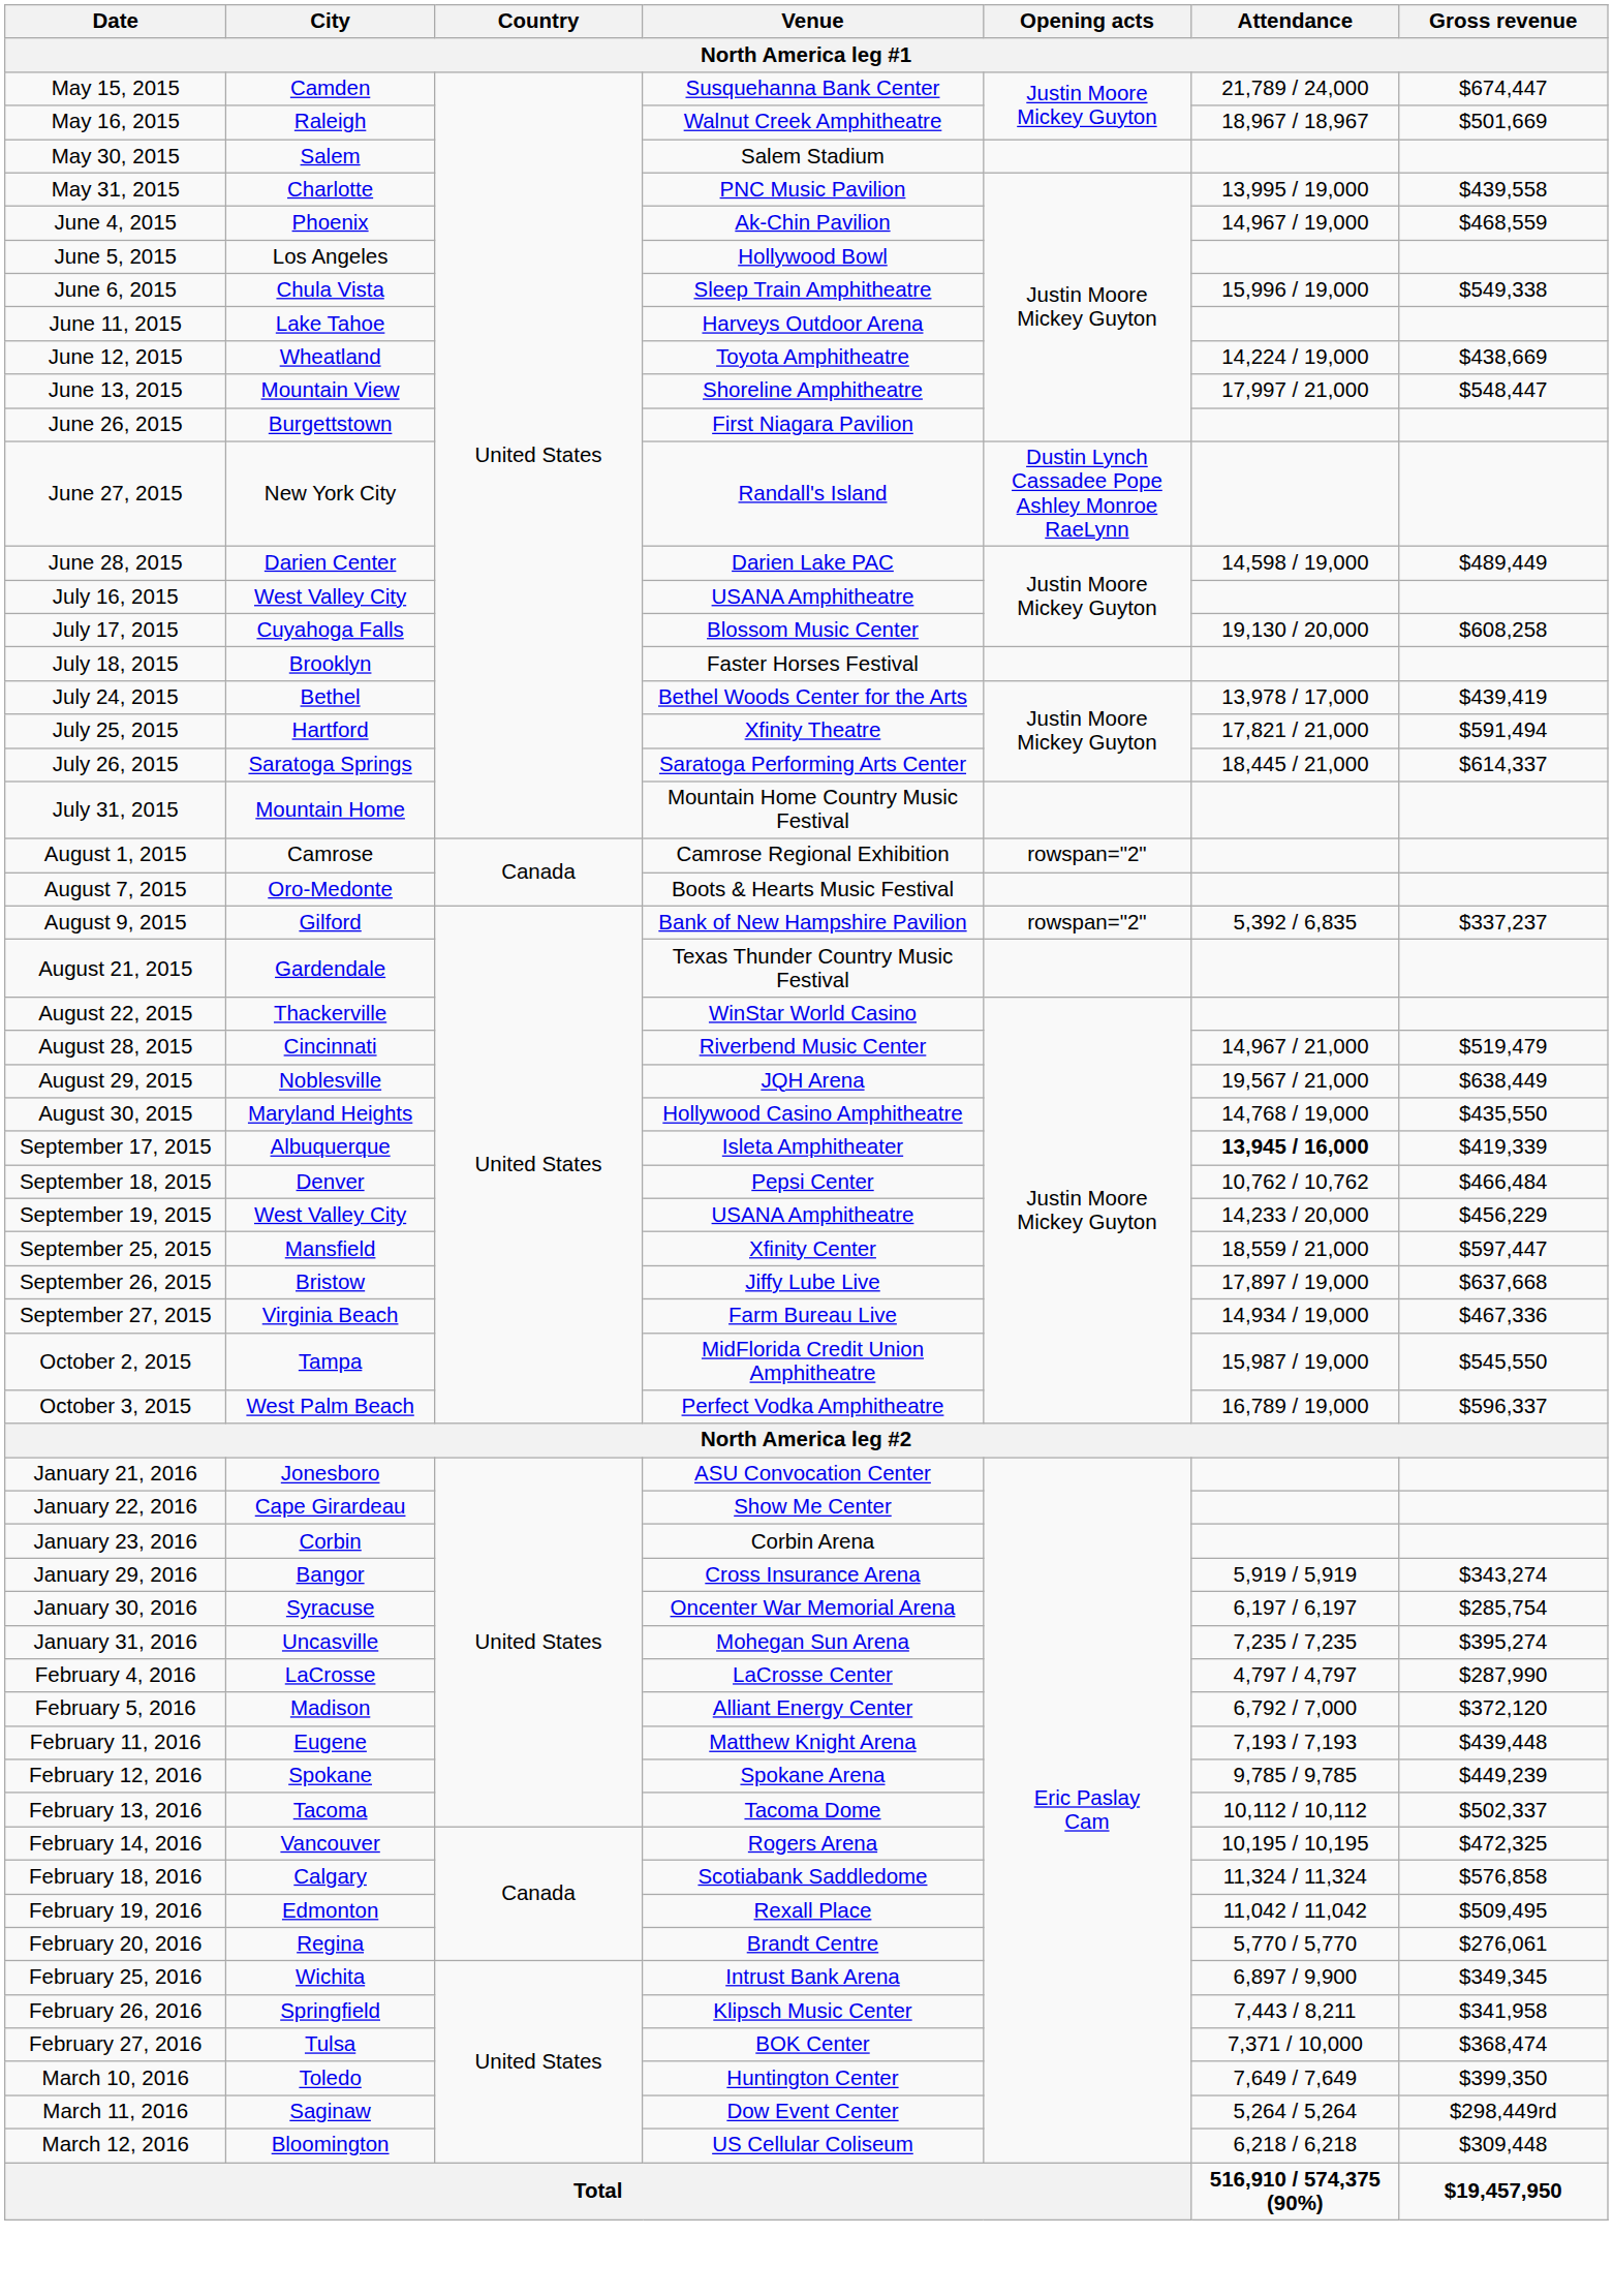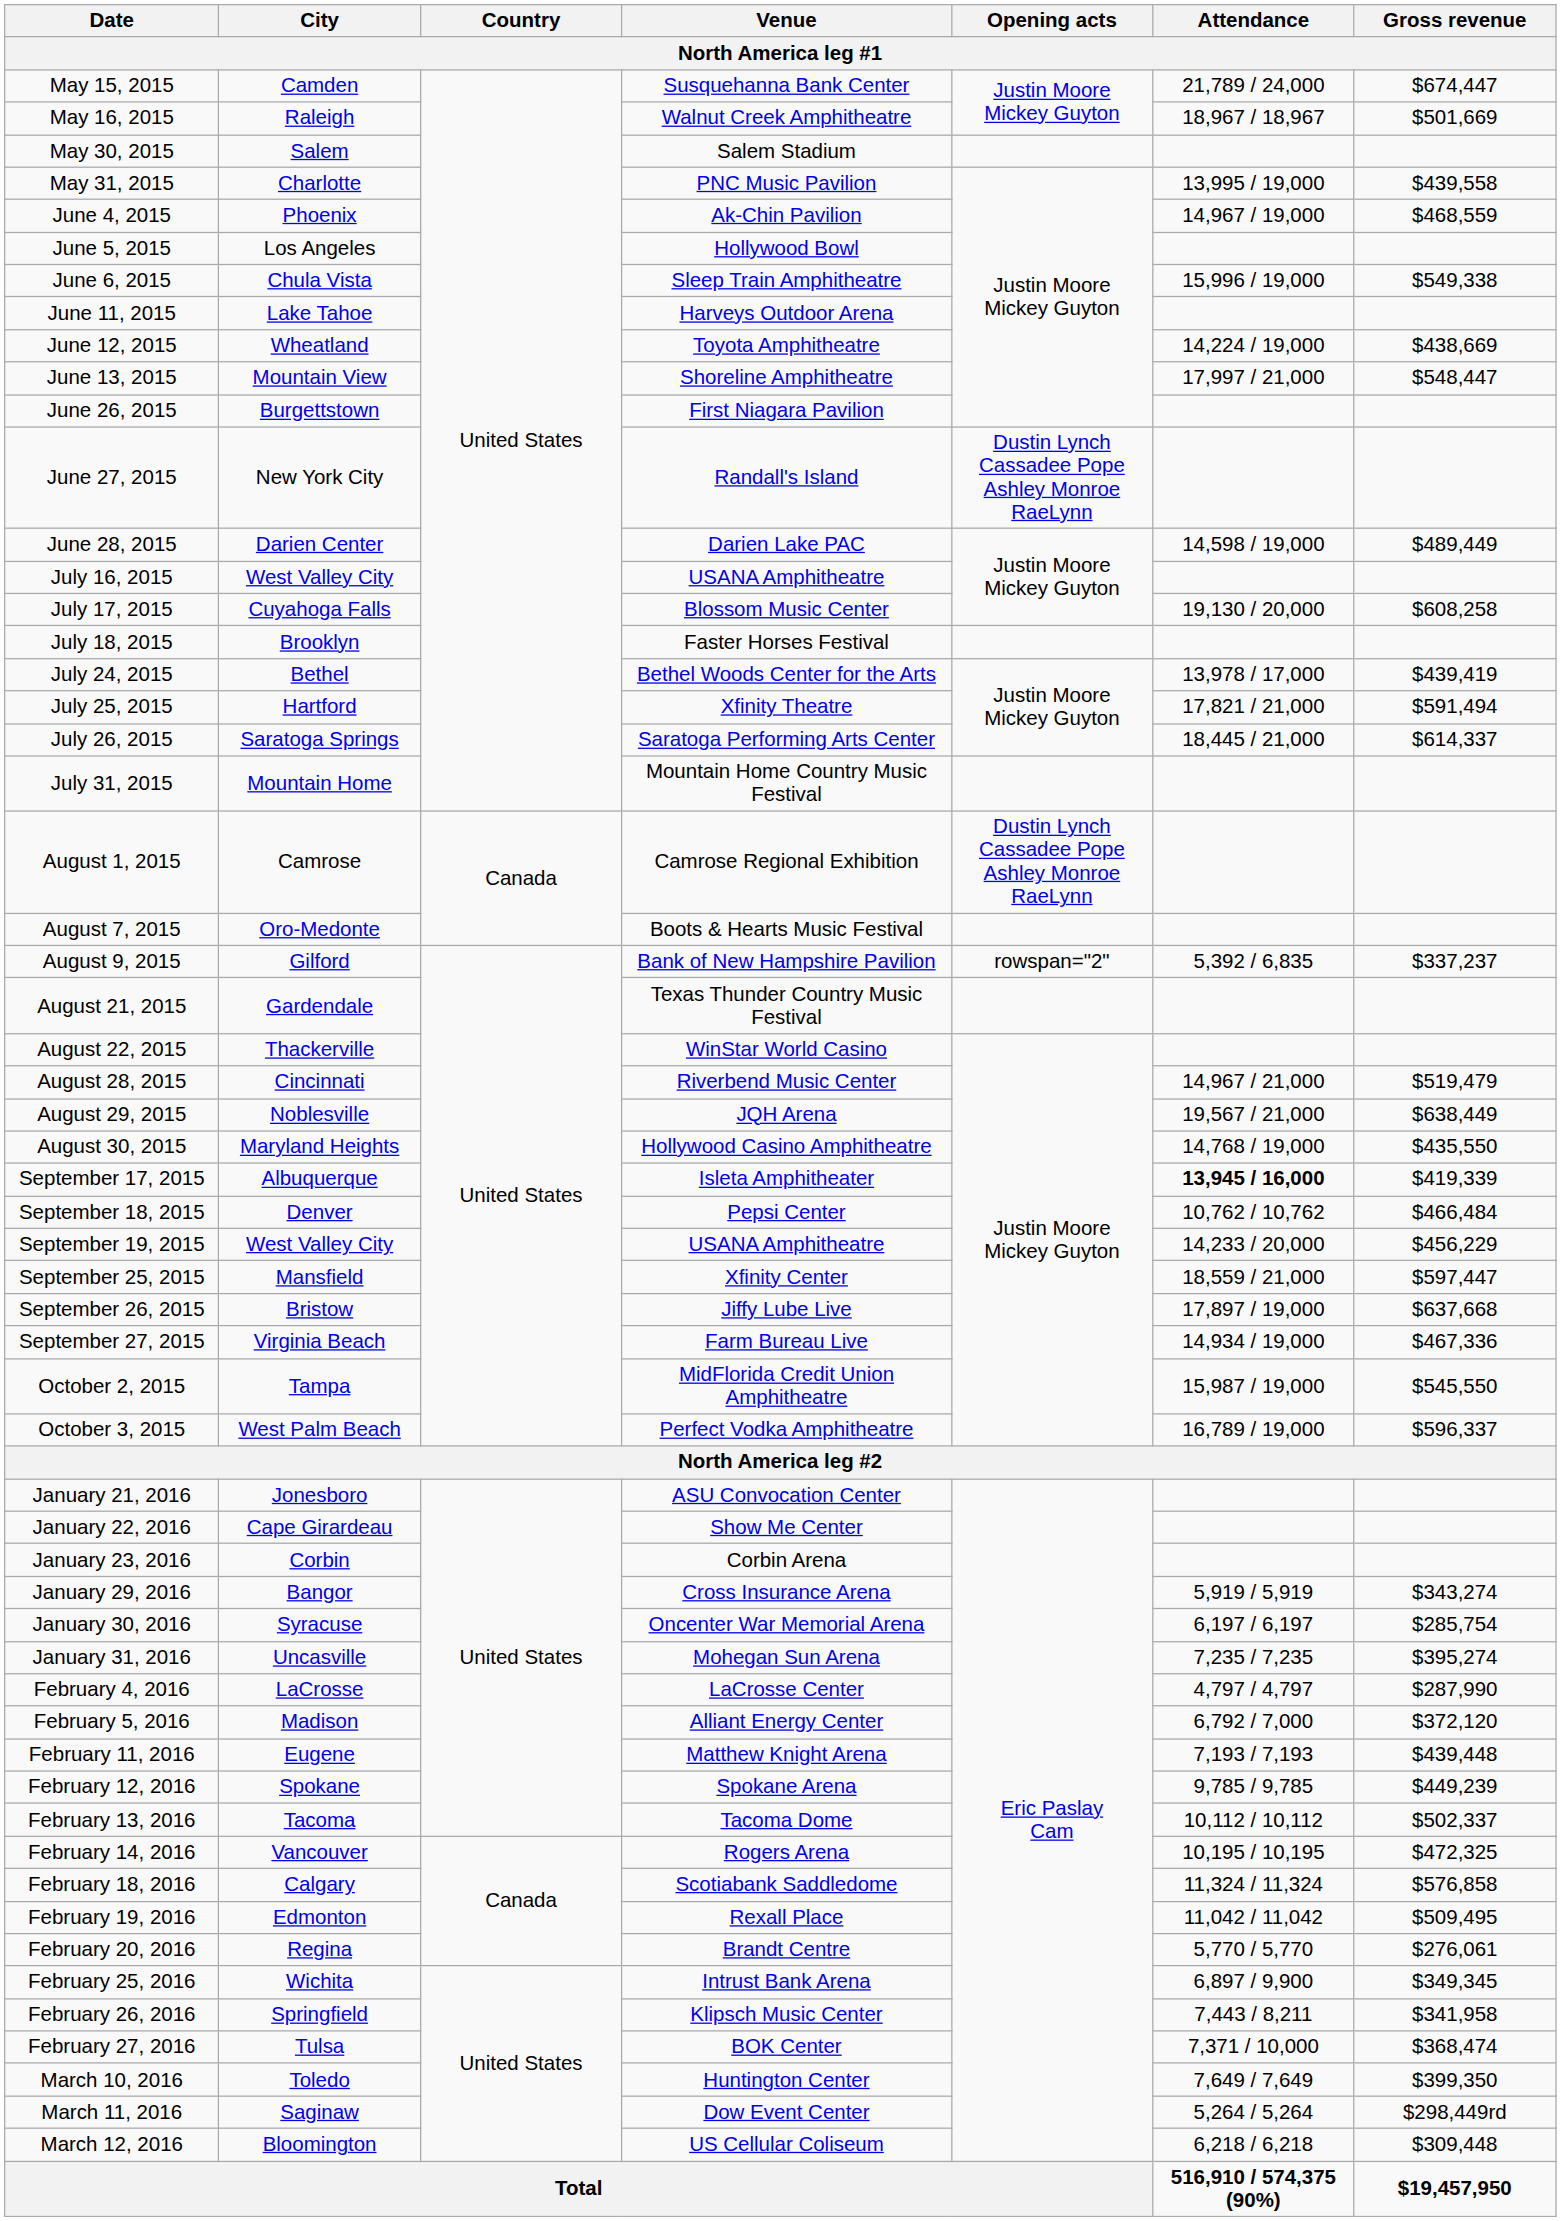August 1, 2015 | Opening acts: rowspan="2" -> Dustin Lynch Cassadee Pope Ashley Monroe RaeLynn
